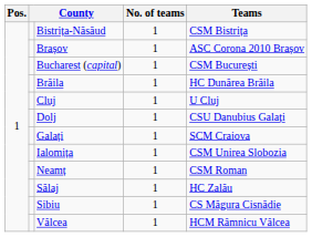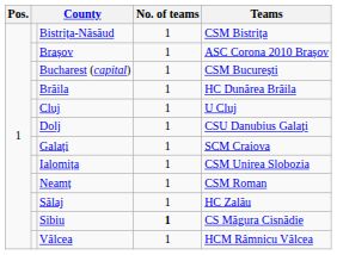Sibiu | No. of teams: normal -> bold
